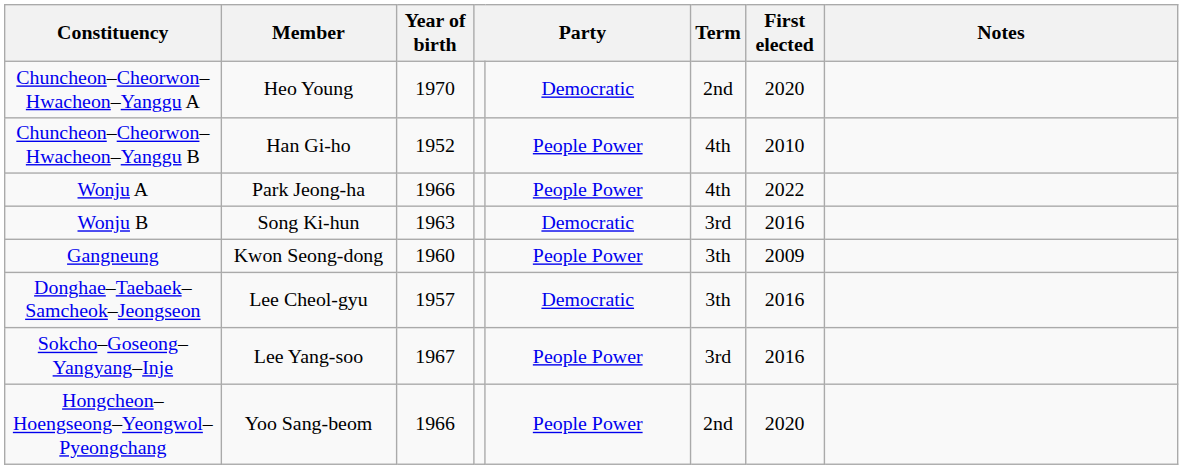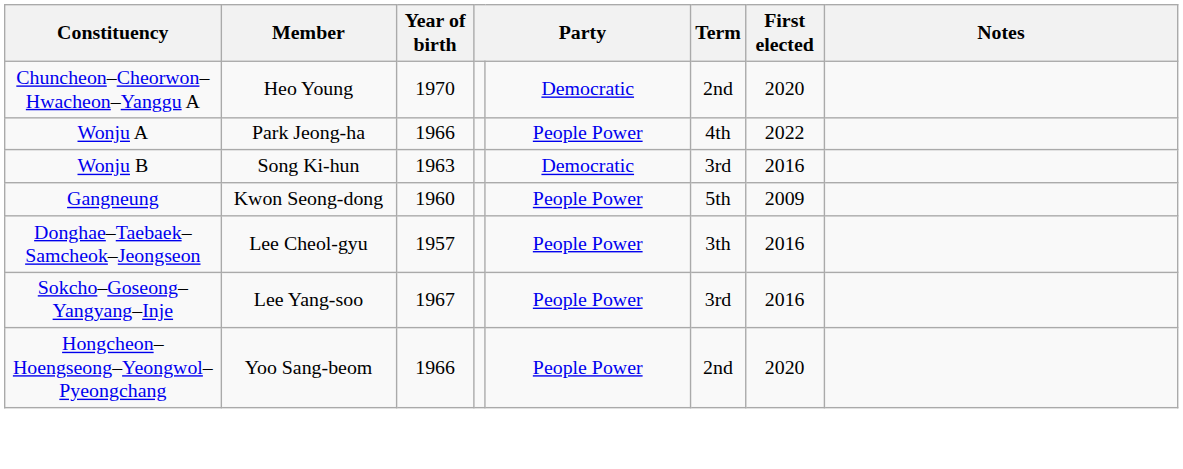- row: Chuncheon–Cheorwon–Hwacheon–Yanggu B | Han Gi-ho | 1952 | People Power | 4th | 2010
Gangneung | Term: 3th -> 5th
Donghae–Taebaek–Samcheok–Jeongseon | column 5: Democratic -> People Power
